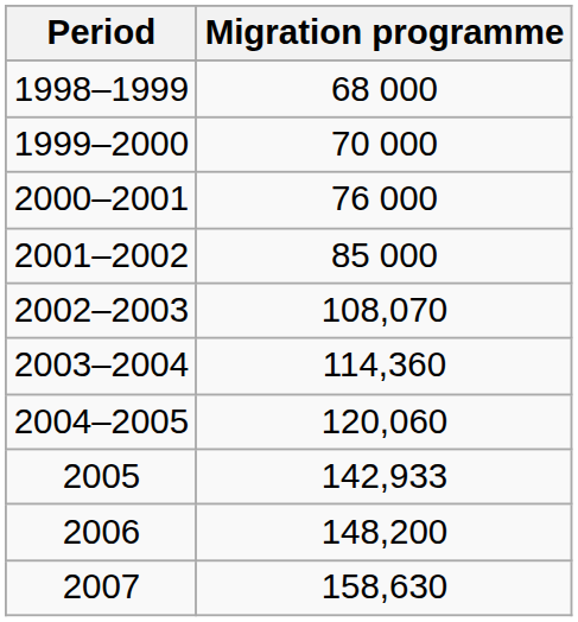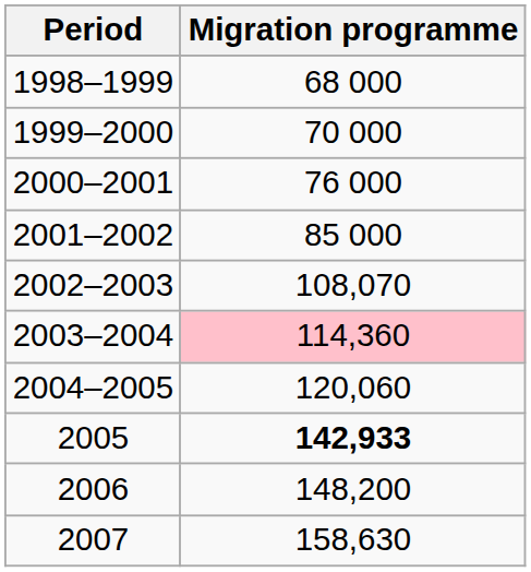2003–2004 | Migration programme: no background -> pink background
2005 | Migration programme: normal -> bold
